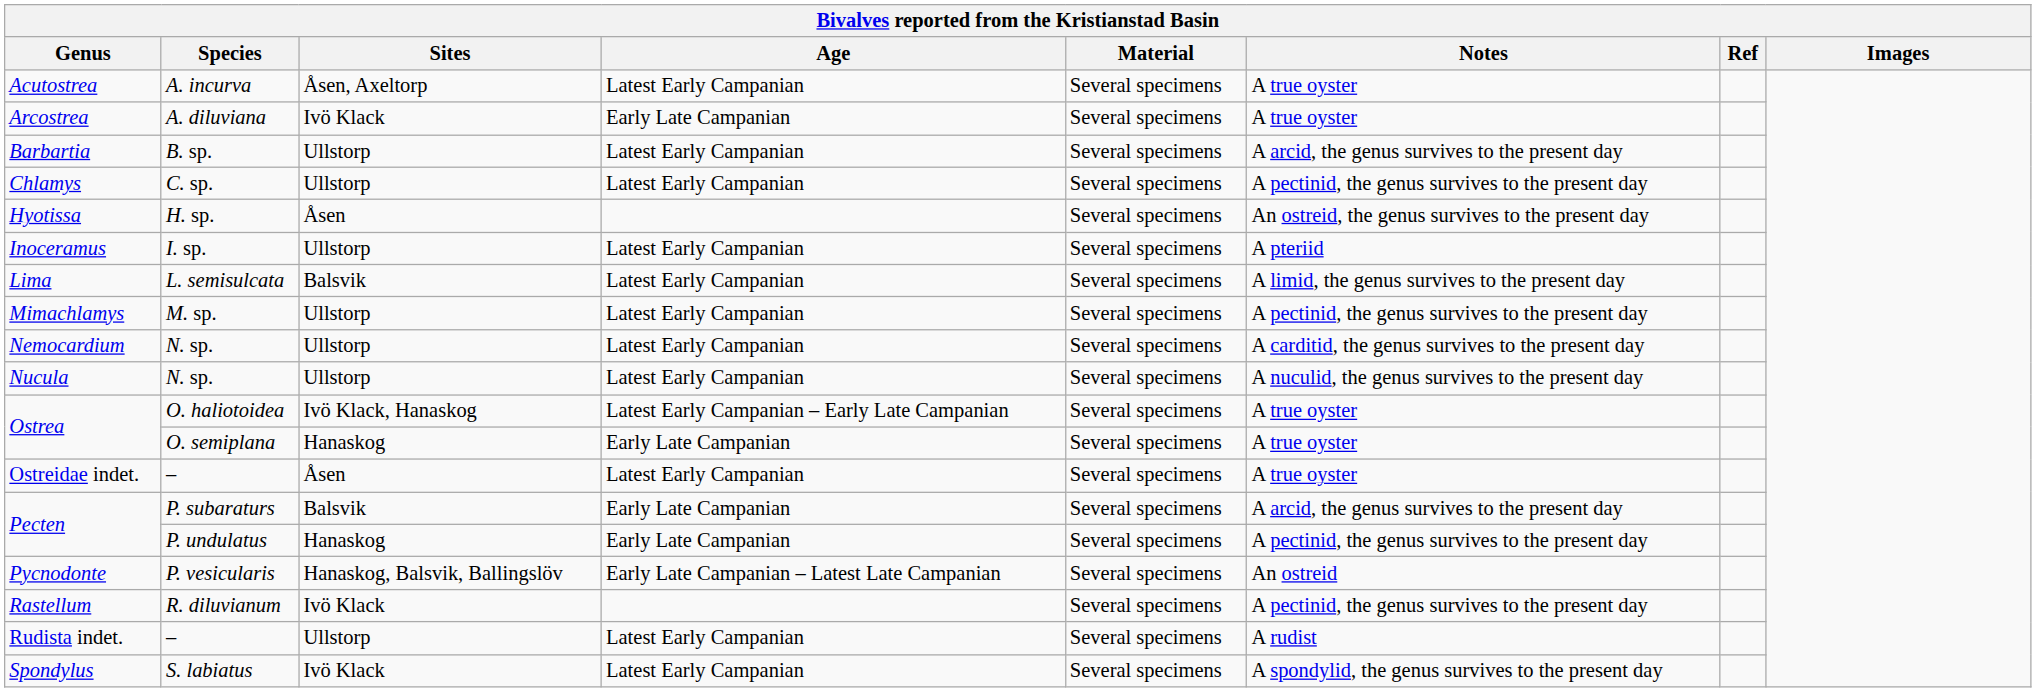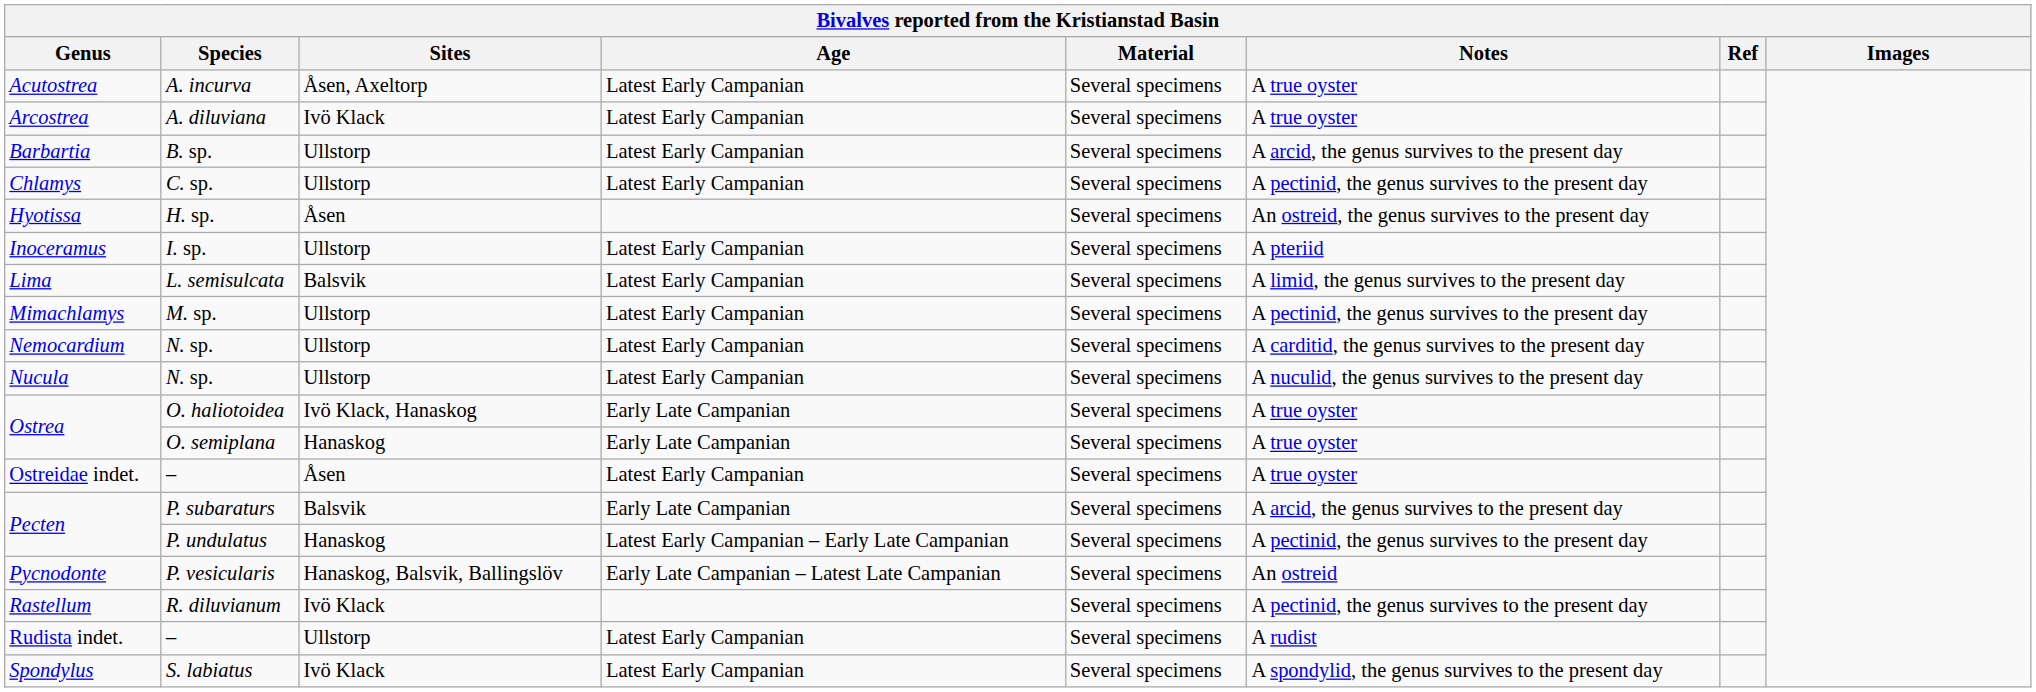Arcostrea | Age: Early Late Campanian -> Latest Early Campanian
Ostrea / O. haliotoidea | Age: Latest Early Campanian – Early Late Campanian -> Early Late Campanian
Pecten / P. undulatus | Age: Early Late Campanian -> Latest Early Campanian – Early Late Campanian
